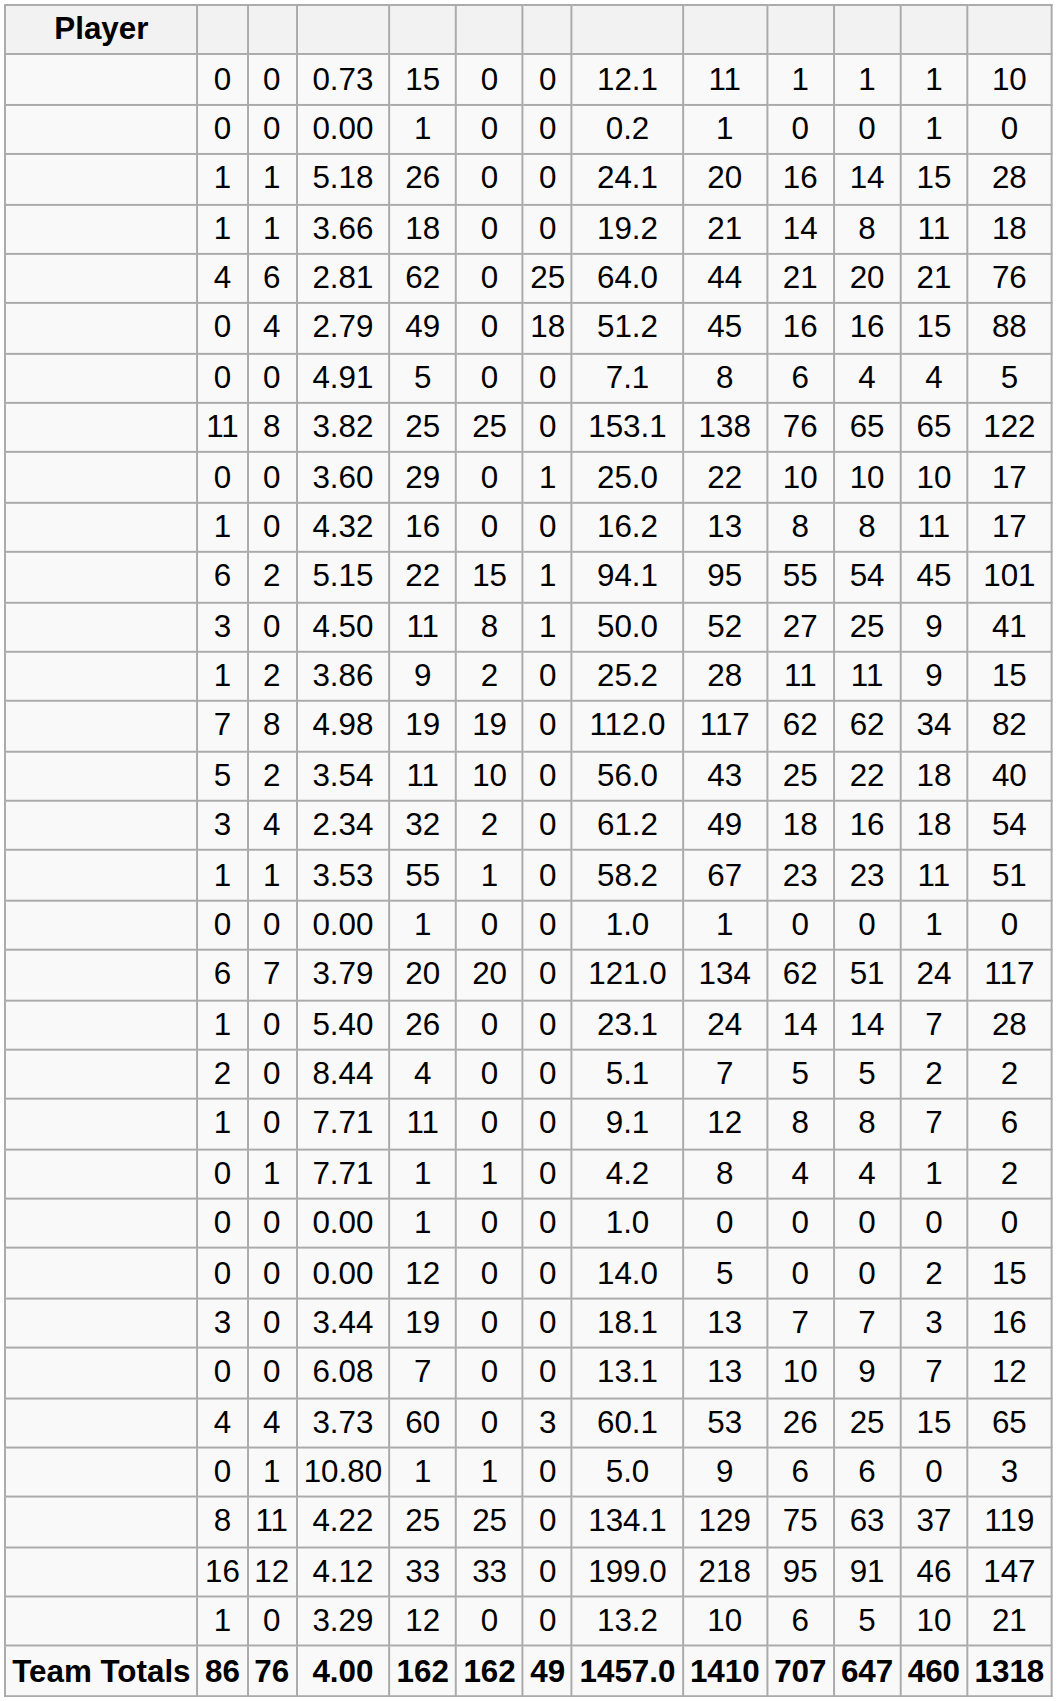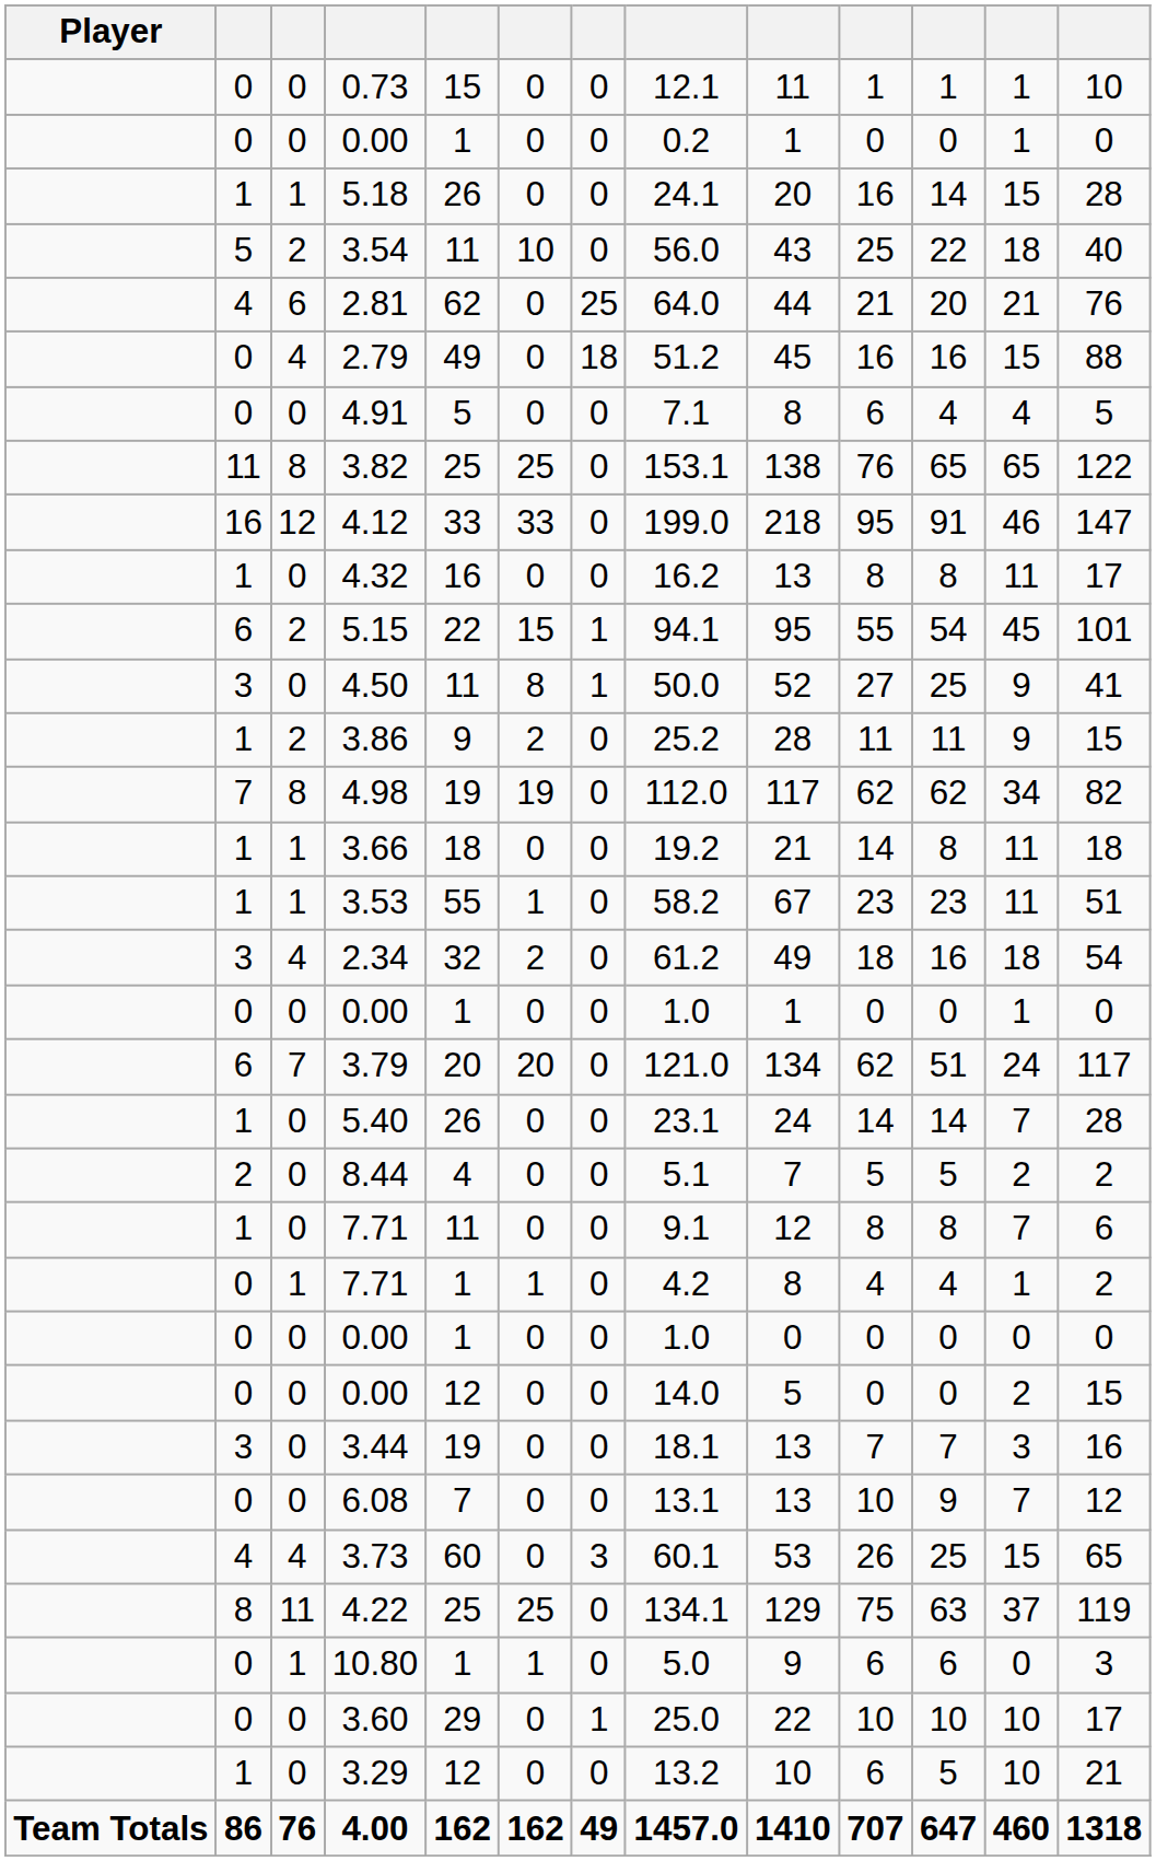rows swapped: 3.66 <-> 3.54
rows swapped: 4.12 <-> 3.60
rows swapped: 2.34 <-> 3.53
rows swapped: 4.22 <-> 10.80
